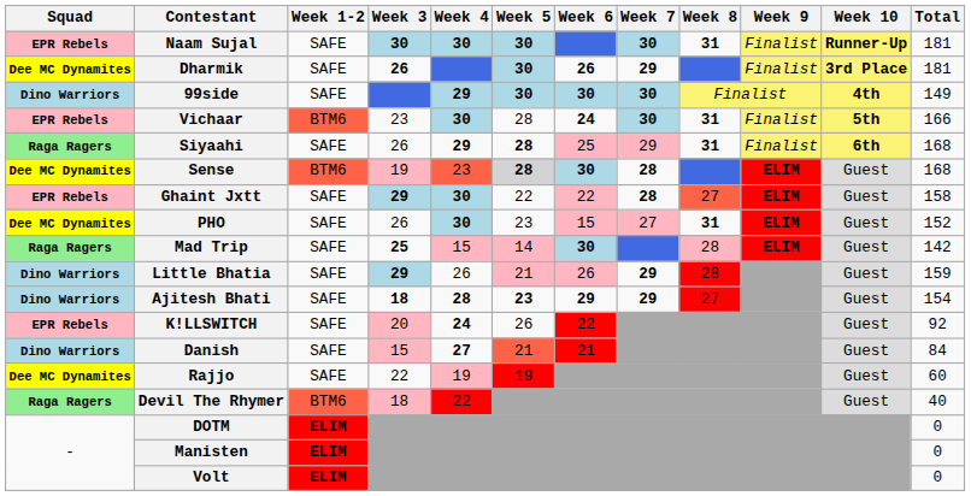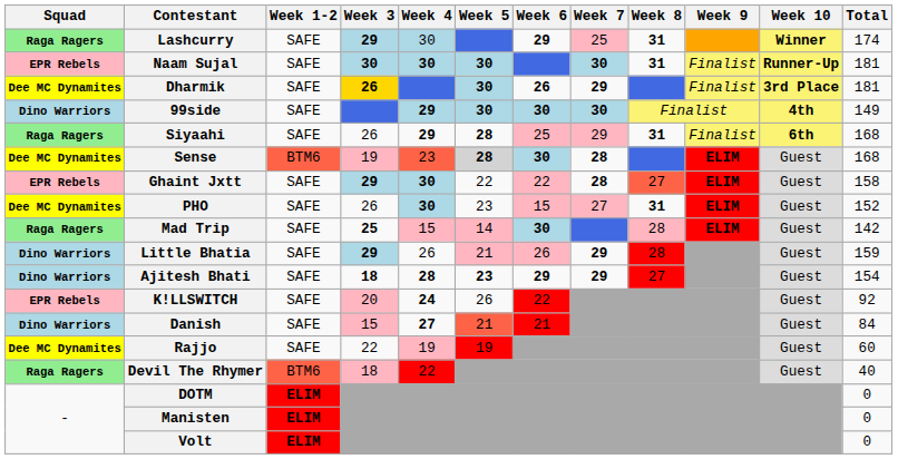+ row: Raga Ragers | Lashcurry | SAFE | 29 | 30 | 29 | 25 | 31 | Winner | 174
Dharmik | Week 3: no background -> gold background
- row: EPR Rebels | Vichaar | BTM6 | 23 | 30 | 28 | 24 | 30 | 31 | Finalist | 5th | 166
